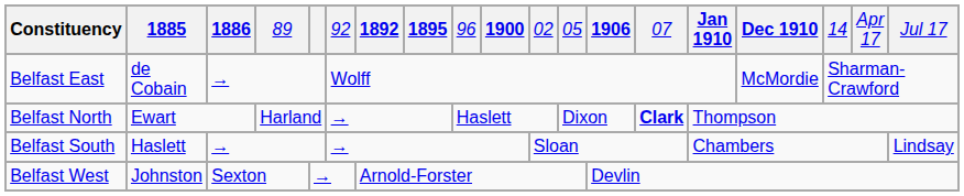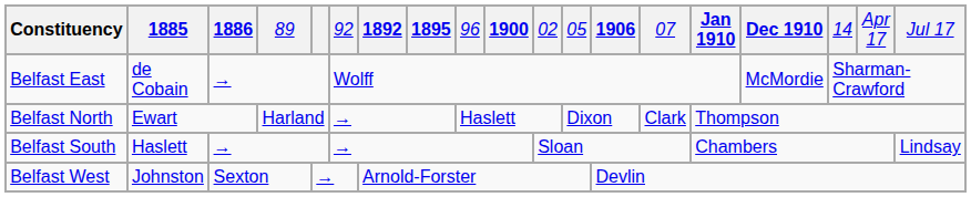Belfast North | 07: bold -> normal
